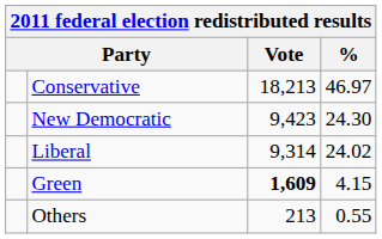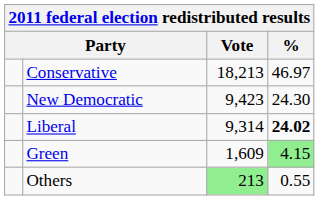Liberal | %: normal -> bold
Green | Vote: bold -> normal
Green | %: no background -> lightgreen background
Others | Vote: no background -> lightgreen background
